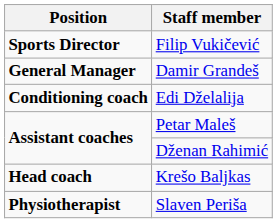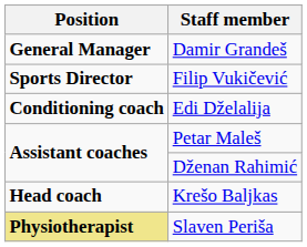rows swapped: Damir Grandeš <-> Filip Vukičević
Slaven Periša | Position: no background -> khaki background
